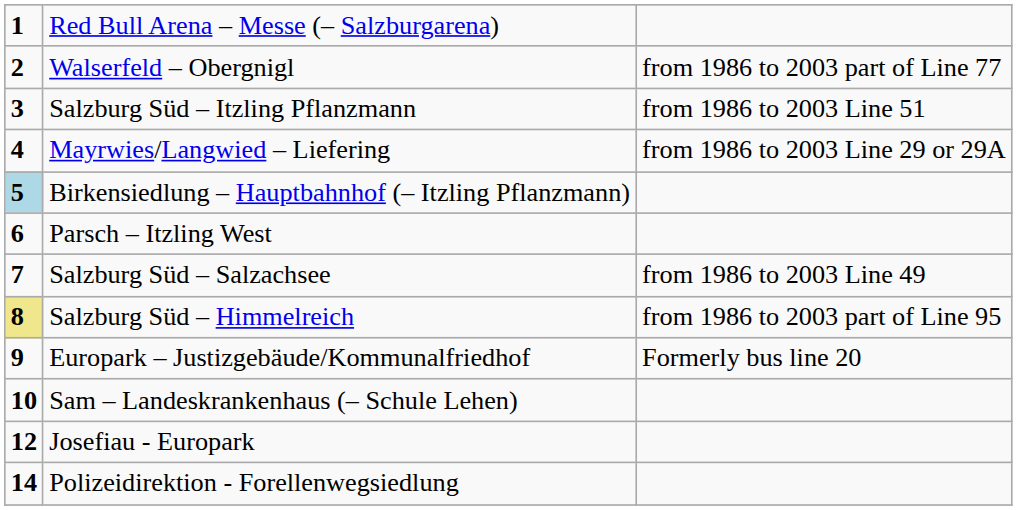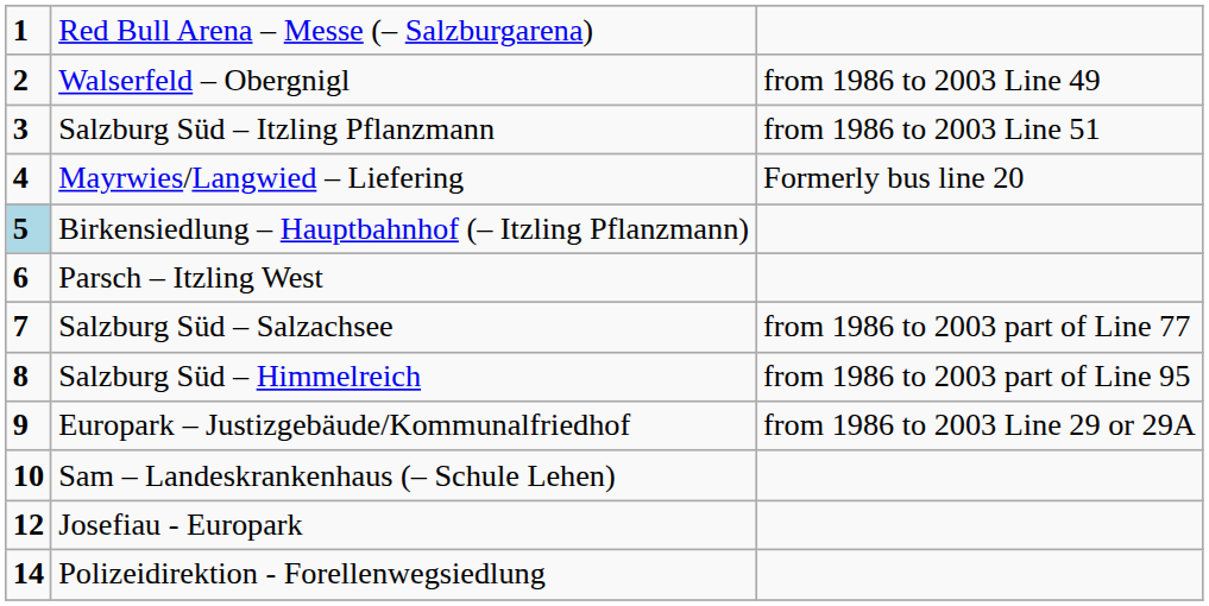Walserfeld – Obergnigl | column 3: from 1986 to 2003 part of Line 77 -> from 1986 to 2003 Line 49
Mayrwies/Langwied – Liefering | column 3: from 1986 to 2003 Line 29 or 29A -> Formerly bus line 20
Salzburg Süd – Salzachsee | column 3: from 1986 to 2003 Line 49 -> from 1986 to 2003 part of Line 77
Salzburg Süd – Himmelreich | column 1: khaki background -> no background
Europark – Justizgebäude/Kommunalfriedhof | column 3: Formerly bus line 20 -> from 1986 to 2003 Line 29 or 29A
